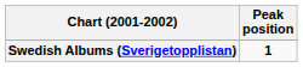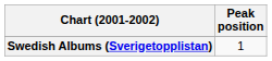Swedish Albums (Sverigetopplistan) | Peak position: bold -> normal
